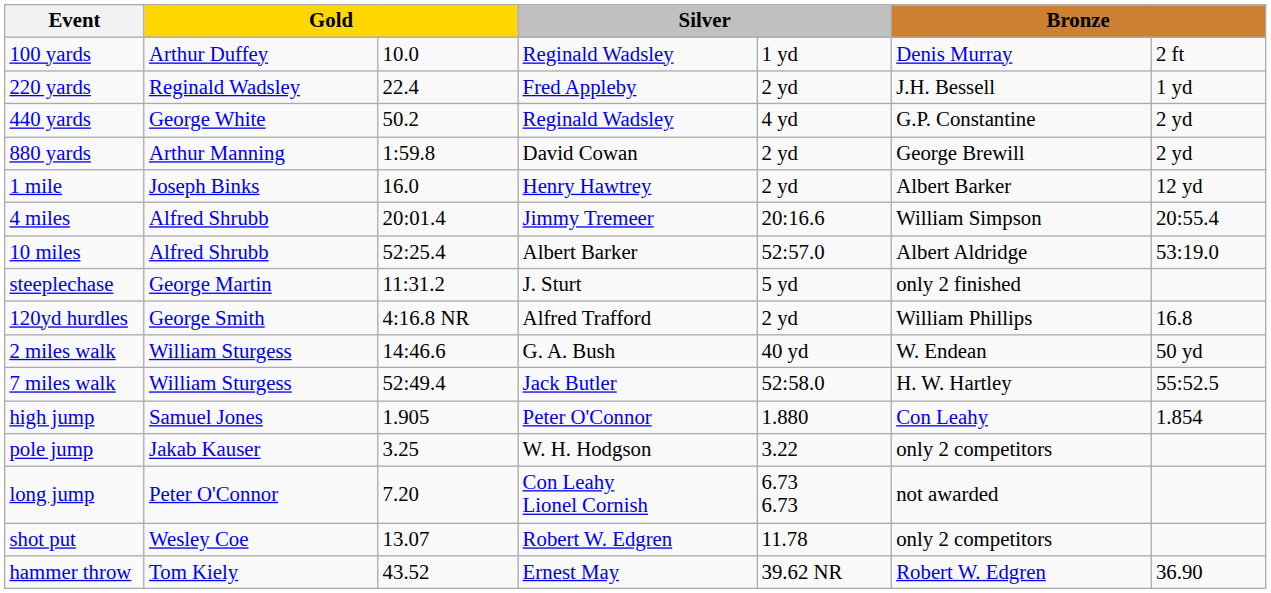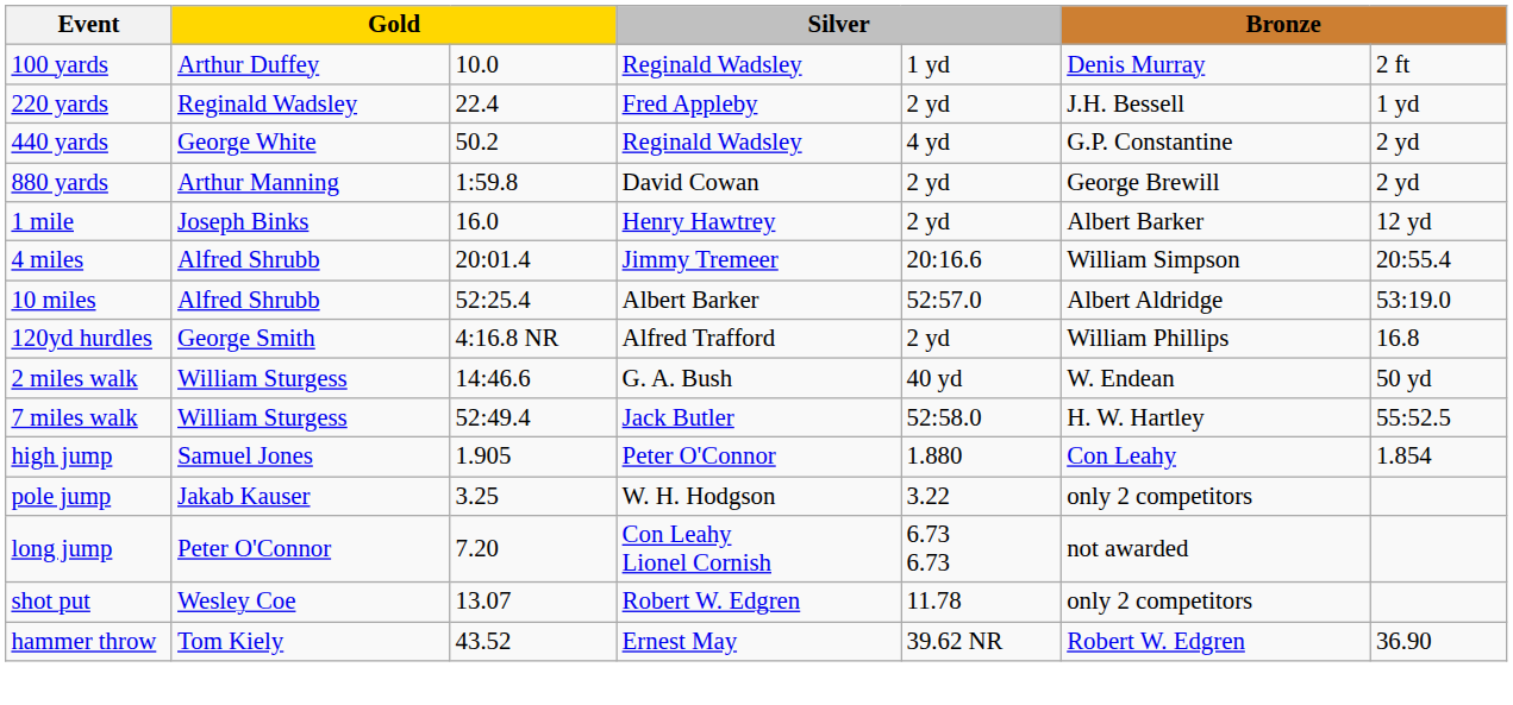- row: steeplechase | George Martin | 11:31.2 | J. Sturt | 5 yd | only 2 finished
